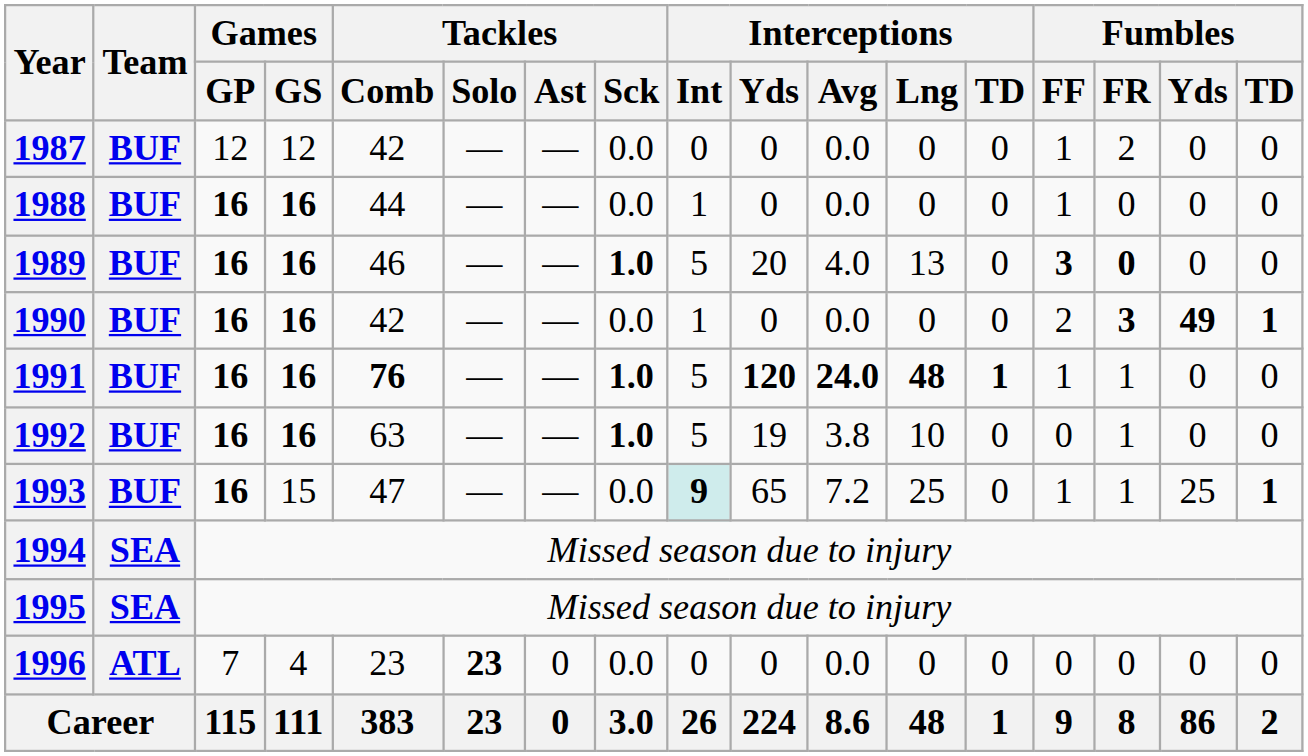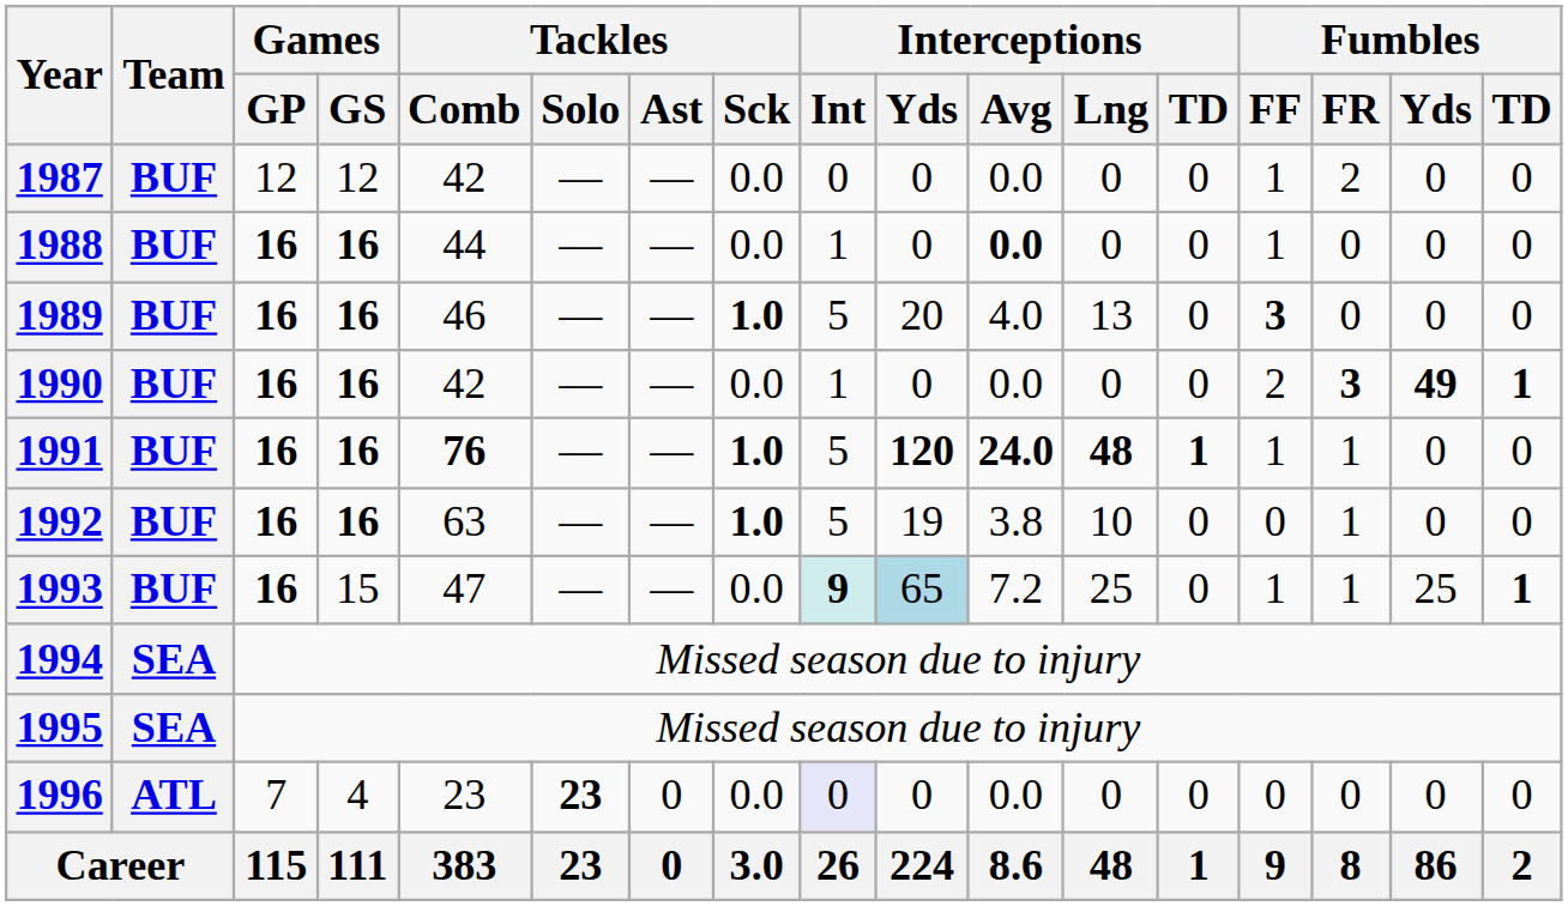1988 | Interceptions / Avg: normal -> bold
1989 | Fumbles / FR: bold -> normal
1993 | Interceptions / Yds: no background -> lightblue background
1996 | Interceptions / Int: no background -> lavender background
